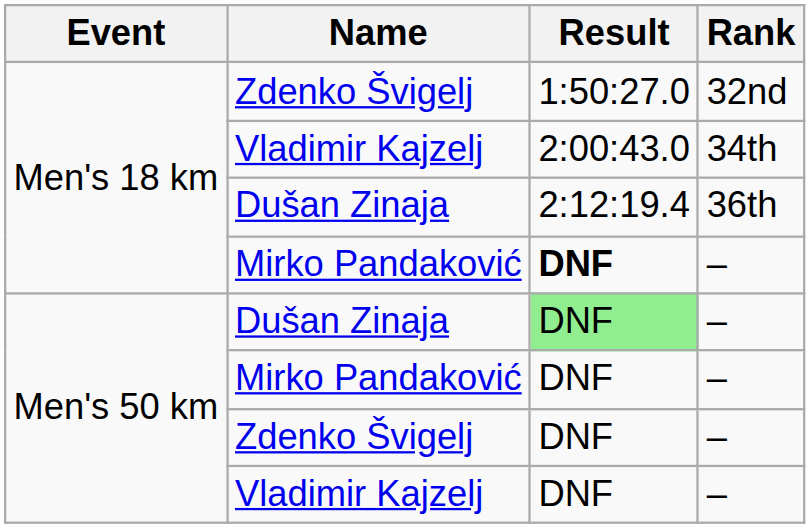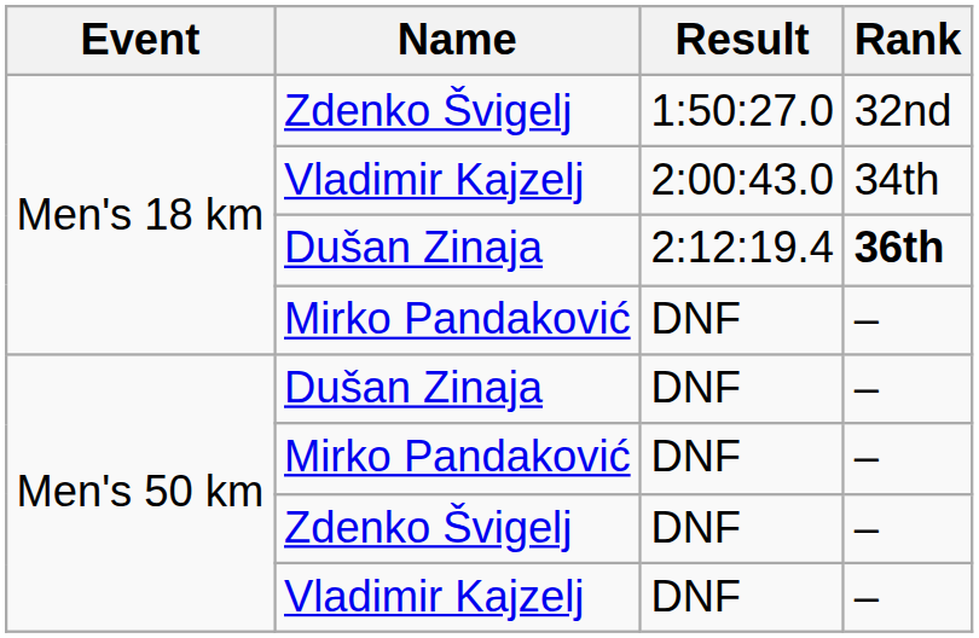Men's 18 km / Dušan Zinaja | Rank: normal -> bold
Men's 18 km / Mirko Pandaković | Result: bold -> normal
Men's 50 km / Dušan Zinaja | Result: lightgreen background -> no background
